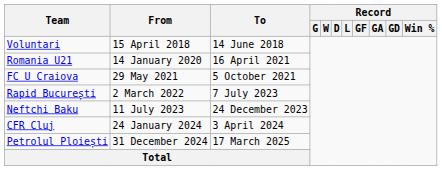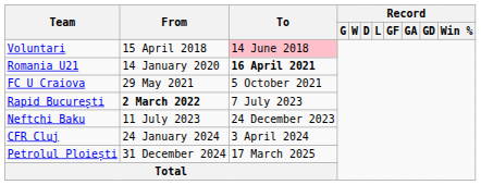Voluntari | To: no background -> pink background
Romania U21 | To: normal -> bold
Rapid București | From: normal -> bold
